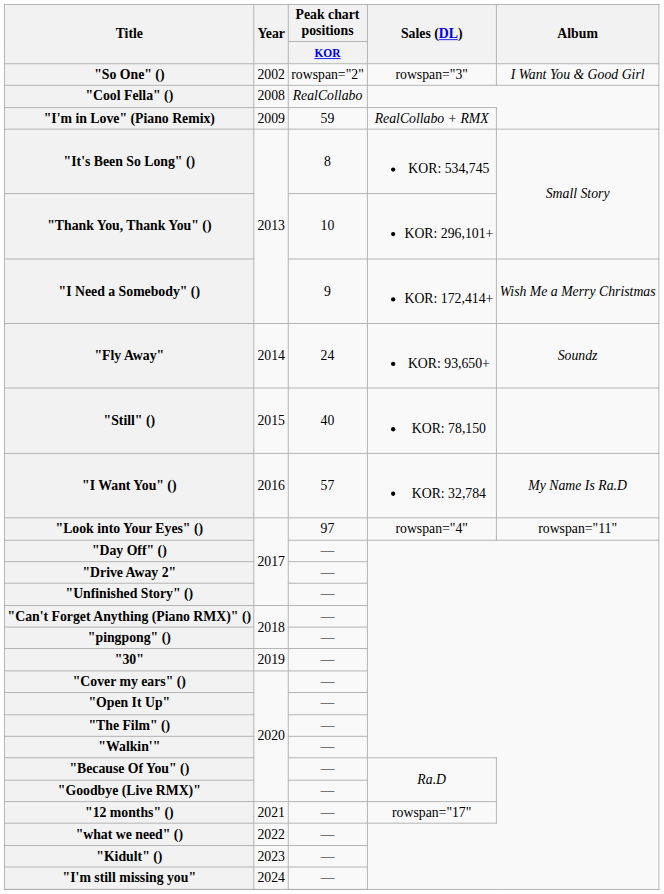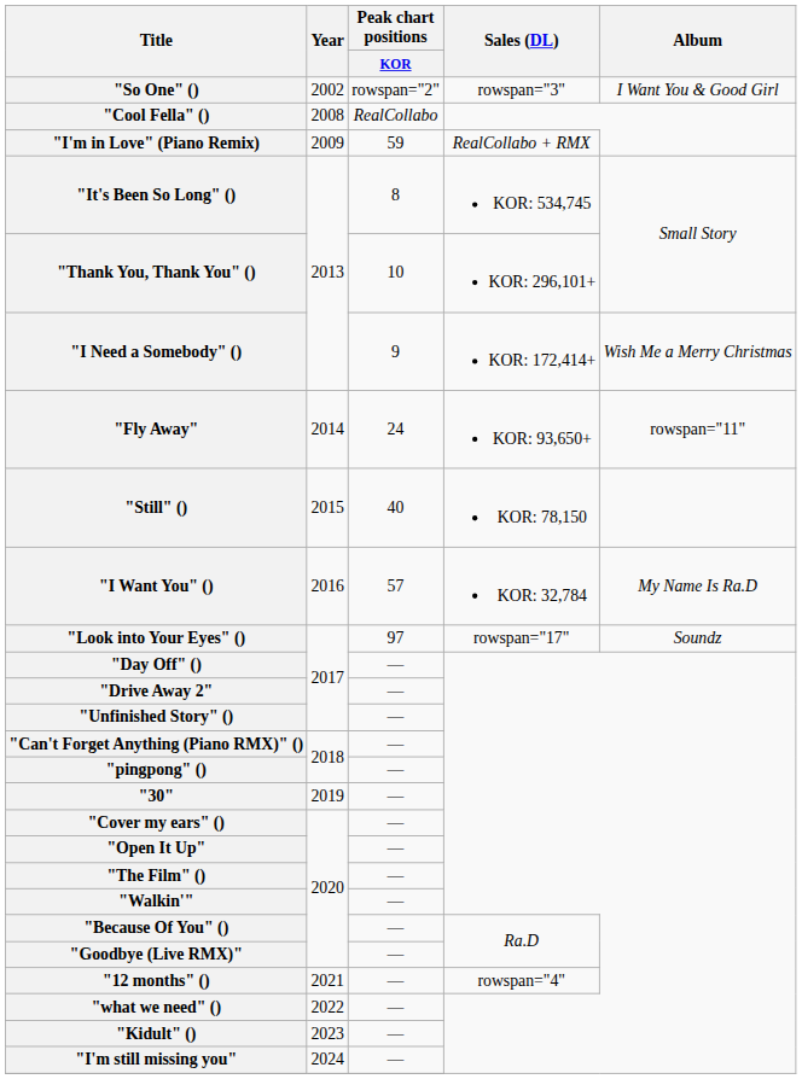"Fly Away" | Album: Soundz -> rowspan="11"
"Look into Your Eyes" () | Sales (DL): rowspan="4" -> rowspan="17"
"Look into Your Eyes" () | Album: rowspan="11" -> Soundz
"12 months" () | Sales (DL): rowspan="17" -> rowspan="4"
